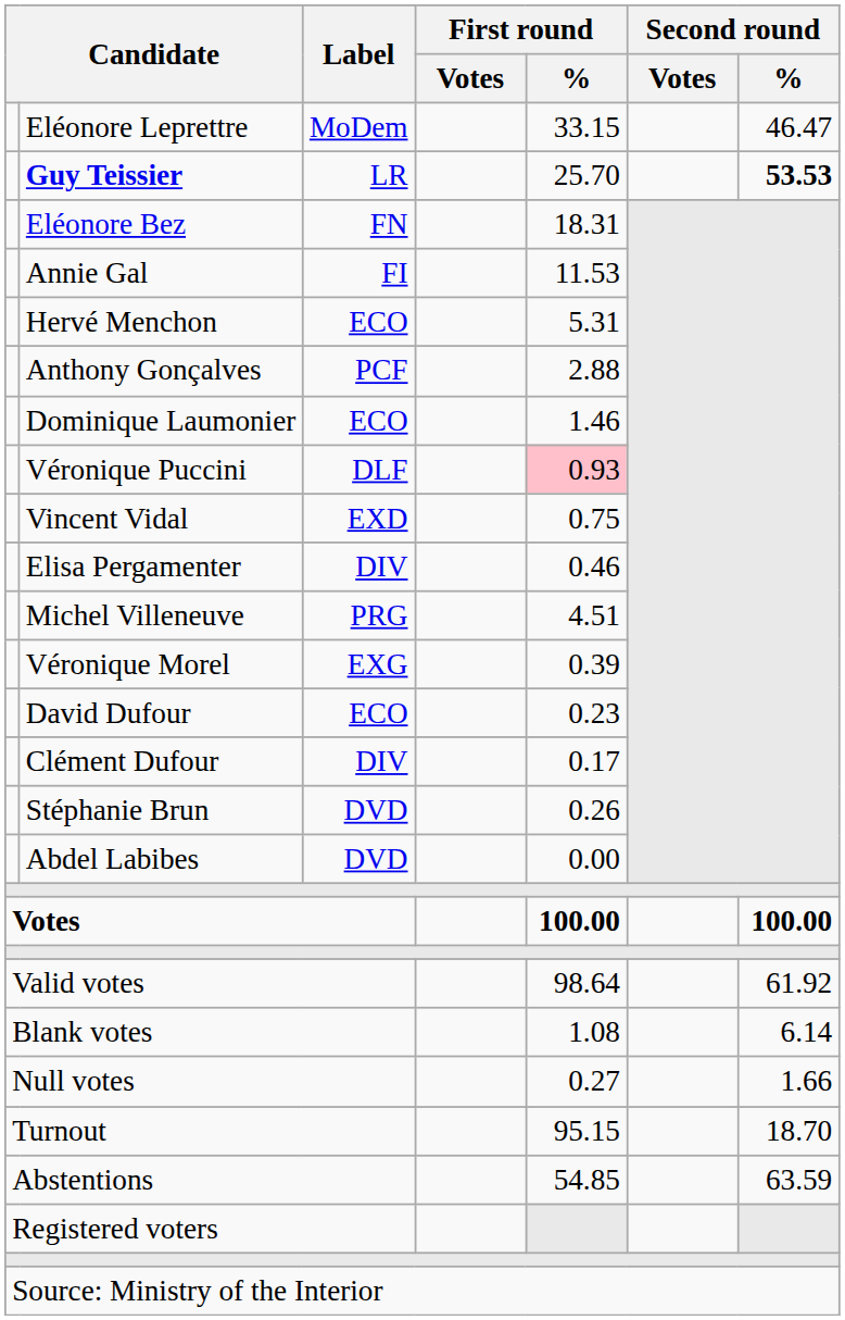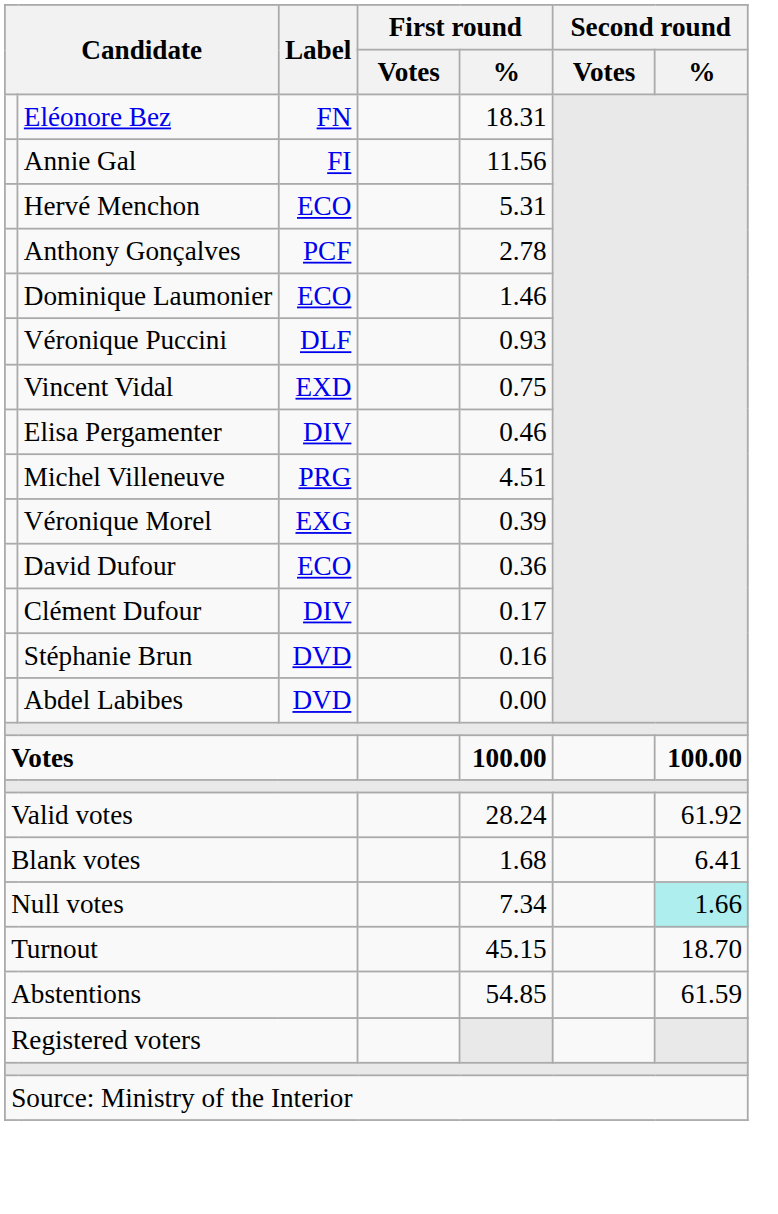- row: Eléonore Leprettre | MoDem | 33.15 | 46.47
- row: Guy Teissier | LR | 25.70 | 53.53
Annie Gal | First round / %: 11.53 -> 11.56
Anthony Gonçalves | First round / %: 2.88 -> 2.78
Véronique Puccini | First round / %: pink background -> no background
David Dufour | First round / %: 0.23 -> 0.36
Stéphanie Brun | First round / %: 0.26 -> 0.16
Valid votes | First round / %: 98.64 -> 28.24
Blank votes | First round / %: 1.08 -> 1.68
Blank votes | Second round / %: 6.14 -> 6.41
Null votes | First round / %: 0.27 -> 7.34
Null votes | Second round / %: no background -> paleturquoise background
Turnout | First round / %: 95.15 -> 45.15
Abstentions | Second round / %: 63.59 -> 61.59
